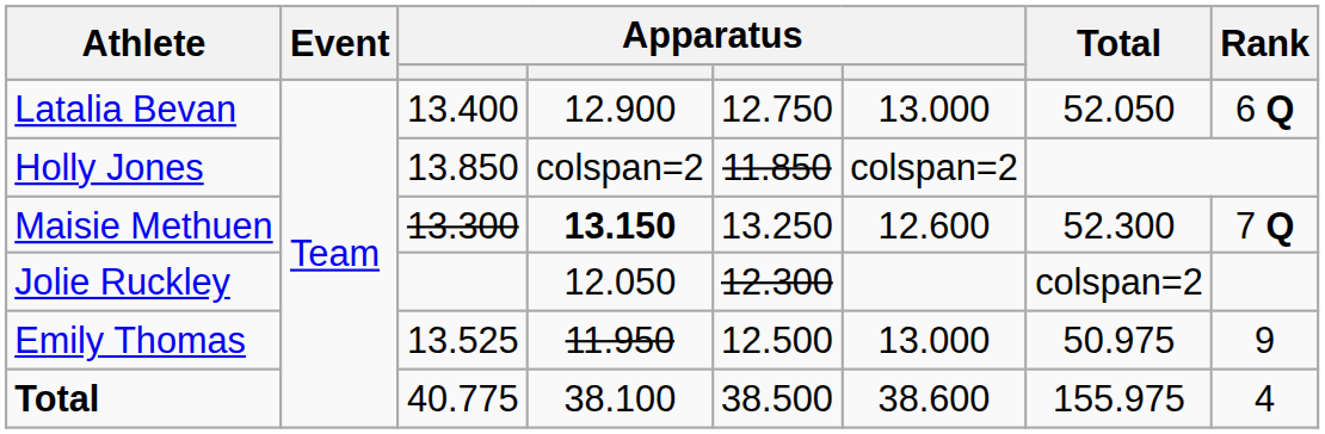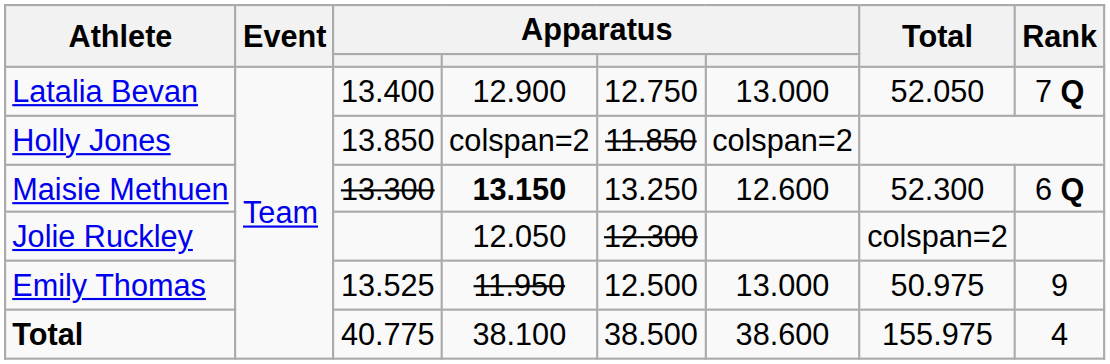Latalia Bevan | Rank: 6 Q -> 7 Q
Maisie Methuen | Rank: 7 Q -> 6 Q
